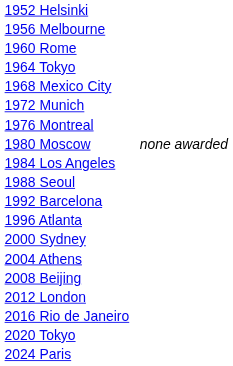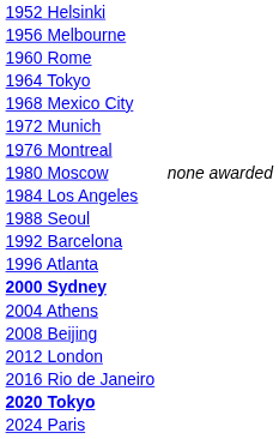2000 Sydney | column 1: normal -> bold
2020 Tokyo | column 1: normal -> bold
